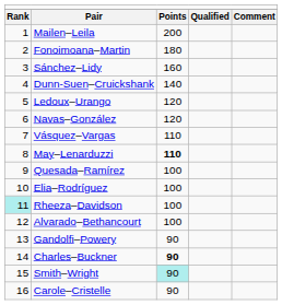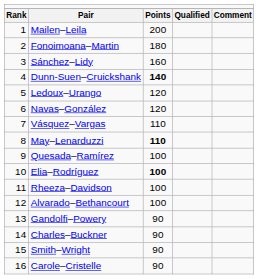Dunn-Suen–Cruickshank | column 3: normal -> bold
Elia–Rodríguez | column 3: normal -> bold
Rheeza–Davidson | column 1: paleturquoise background -> no background
Charles–Buckner | column 3: bold -> normal
Smith–Wright | column 3: paleturquoise background -> no background
